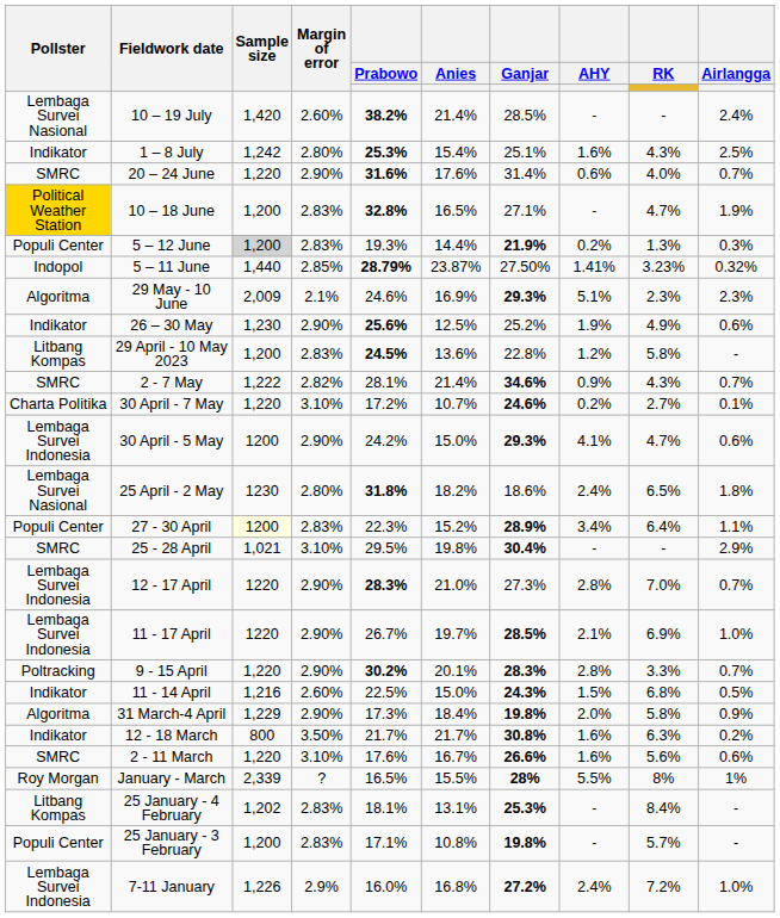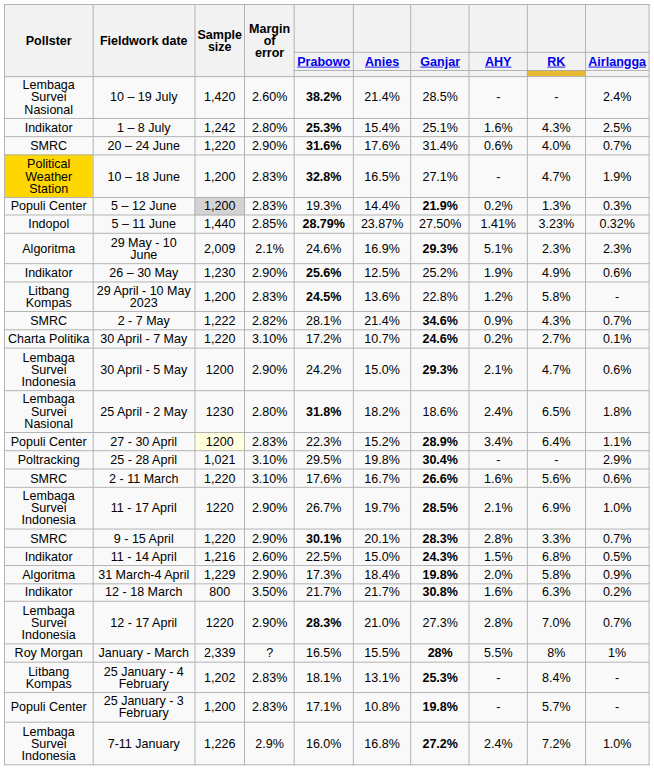30 April - 5 May | AHY: 4.1% -> 2.1%
25 - 28 April | Pollster: SMRC -> Poltracking
rows swapped: 12 - 17 April <-> 2 - 11 March
9 - 15 April | Pollster: Poltracking -> SMRC
9 - 15 April | Prabowo: 30.2% -> 30.1%
